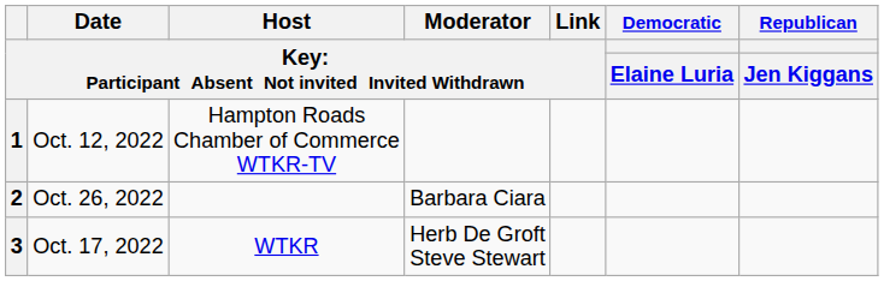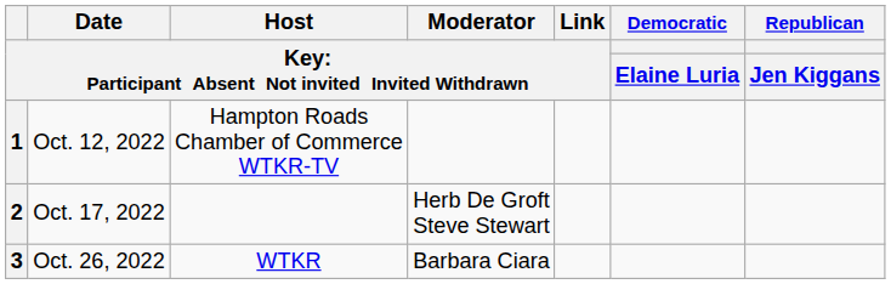2 | column 2: Oct. 26, 2022 -> Oct. 17, 2022
2 | column 4: Barbara Ciara -> Herb De Groft Steve Stewart
3 | column 2: Oct. 17, 2022 -> Oct. 26, 2022
3 | column 4: Herb De Groft Steve Stewart -> Barbara Ciara
